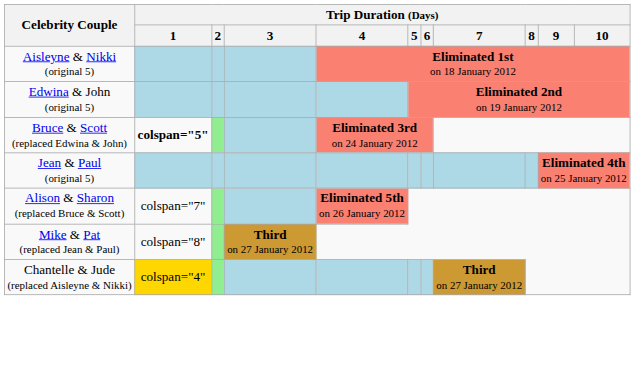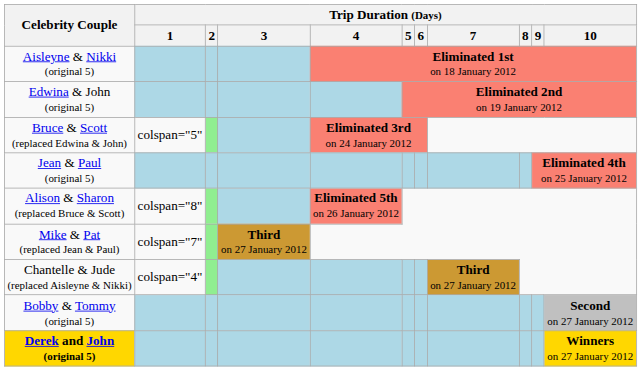Bruce & Scott (replaced Edwina & John) | Trip Duration (Days) / 1: bold -> normal
Alison & Sharon (replaced Bruce & Scott) | Trip Duration (Days) / 1: colspan="7" -> colspan="8"
Mike & Pat (replaced Jean & Paul) | Trip Duration (Days) / 1: colspan="8" -> colspan="7"
Chantelle & Jude (replaced Aisleyne & Nikki) | Trip Duration (Days) / 1: gold background -> no background
+ row: Bobby & Tommy (original 5) | Second on 27 January 2012
+ row: Derek and John (original 5) | Winners on 27 January 2012
